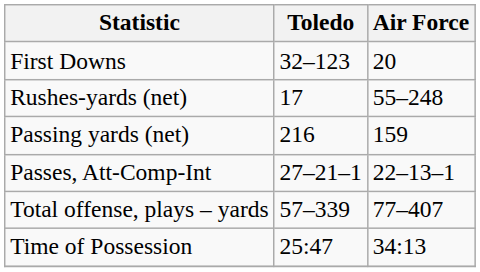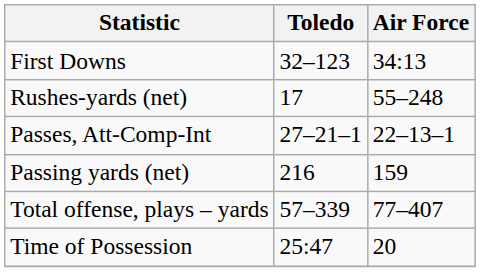First Downs | Air Force: 20 -> 34:13
rows swapped: Passing yards (net) <-> Passes, Att-Comp-Int
Time of Possession | Air Force: 34:13 -> 20
